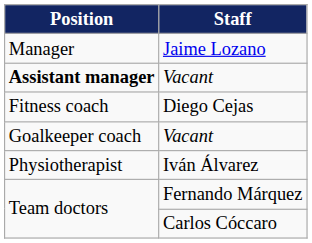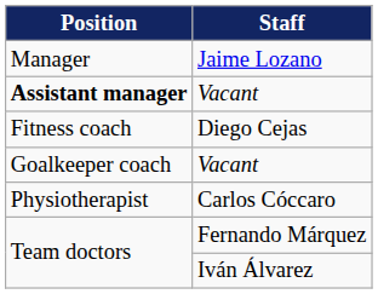row 6 | Staff: Iván Álvarez -> Carlos Cóccaro
row 8 | Staff: Carlos Cóccaro -> Iván Álvarez
